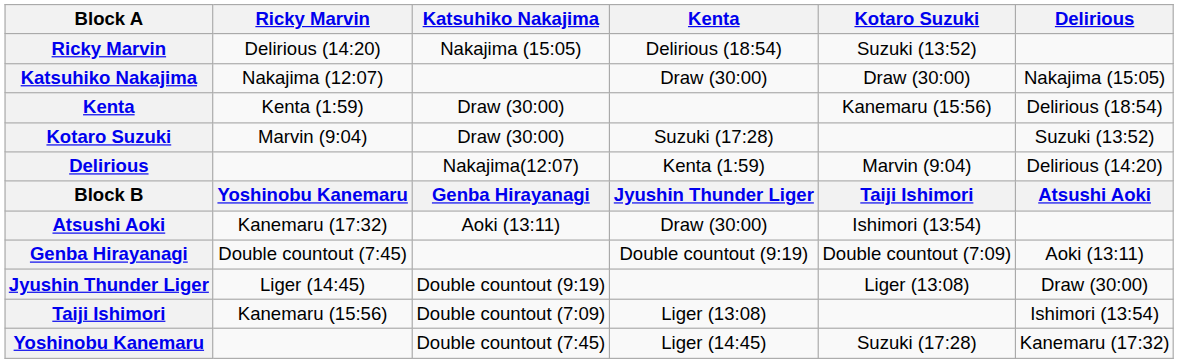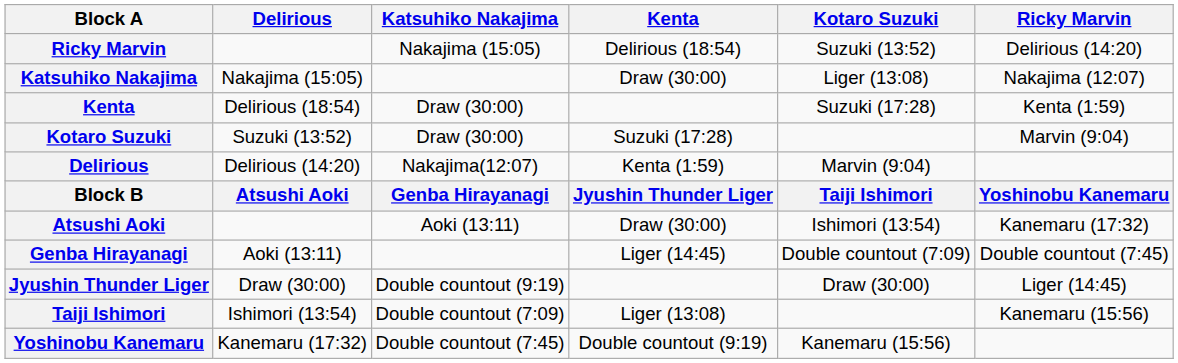columns swapped: Delirious <-> Ricky Marvin
row 3 | Kotaro Suzuki: Draw (30:00) -> Liger (13:08)
row 4 | Kotaro Suzuki: Kanemaru (15:56) -> Suzuki (17:28)
row 9 | Kenta: Double countout (9:19) -> Liger (14:45)
row 10 | Kotaro Suzuki: Liger (13:08) -> Draw (30:00)
row 12 | Kenta: Liger (14:45) -> Double countout (9:19)
row 12 | Kotaro Suzuki: Suzuki (17:28) -> Kanemaru (15:56)
